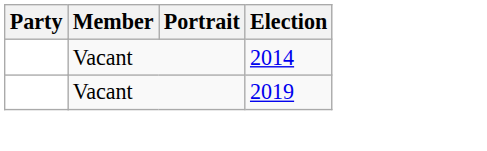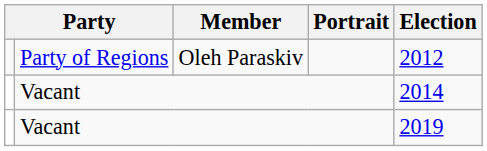+ row: Party of Regions | Oleh Paraskiv | 2012
